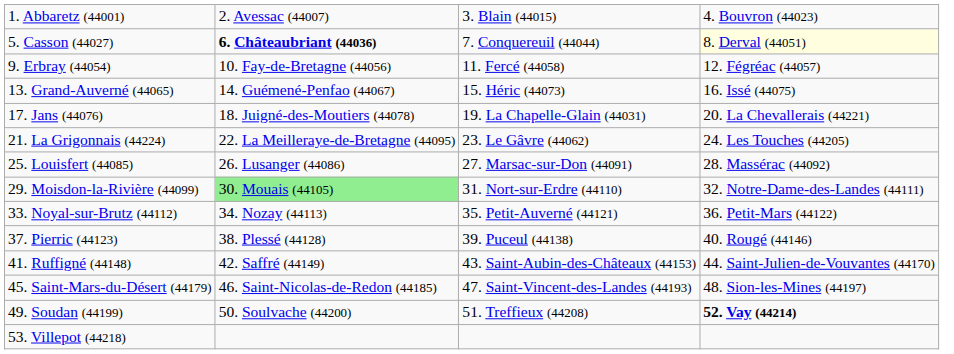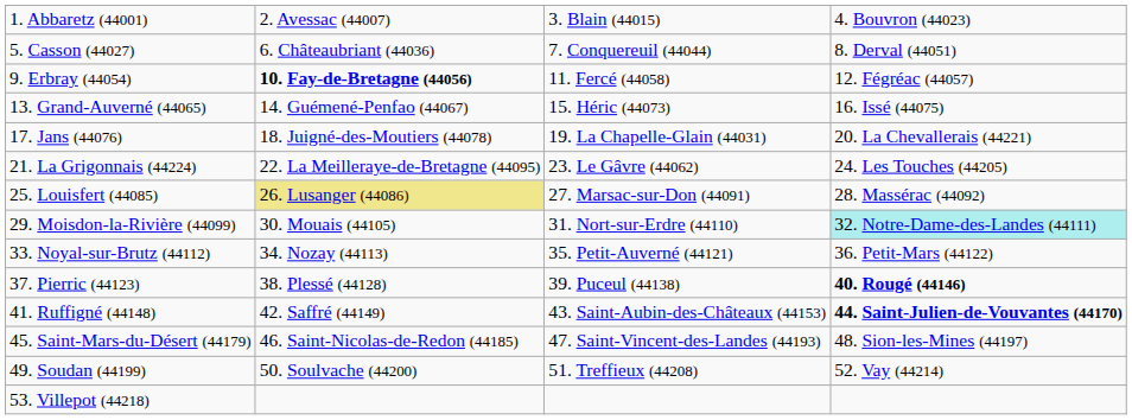5. Casson (44027) | column 2: bold -> normal
5. Casson (44027) | column 4: lightyellow background -> no background
9. Erbray (44054) | column 2: normal -> bold
25. Louisfert (44085) | column 2: no background -> khaki background
29. Moisdon-la-Rivière (44099) | column 2: lightgreen background -> no background
29. Moisdon-la-Rivière (44099) | column 4: no background -> paleturquoise background
37. Pierric (44123) | column 4: normal -> bold
41. Ruffigné (44148) | column 4: normal -> bold
49. Soudan (44199) | column 4: bold -> normal
